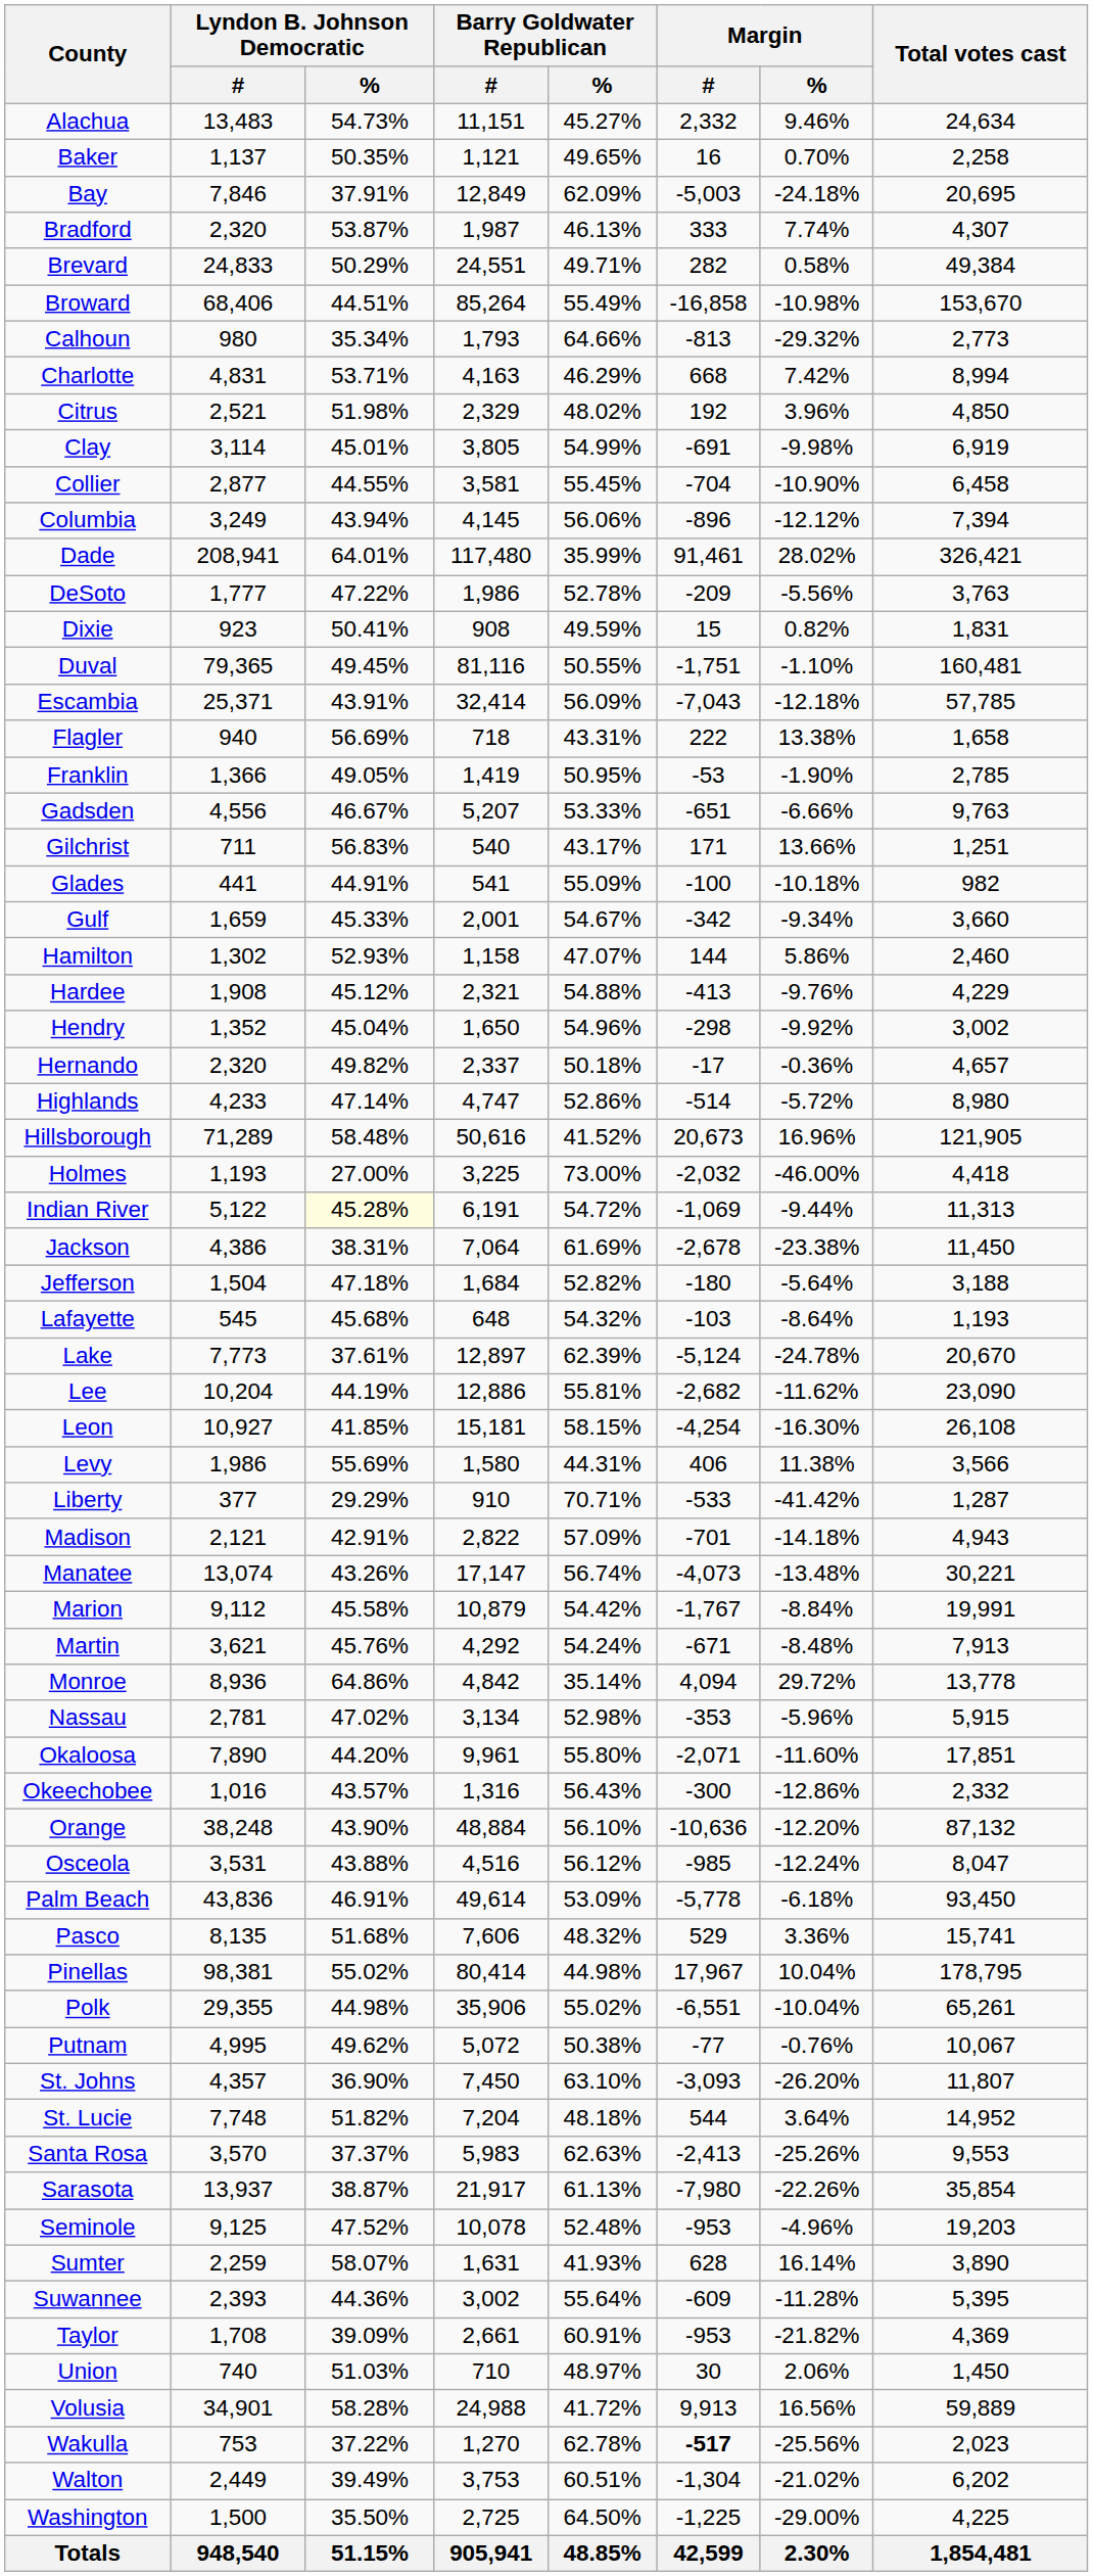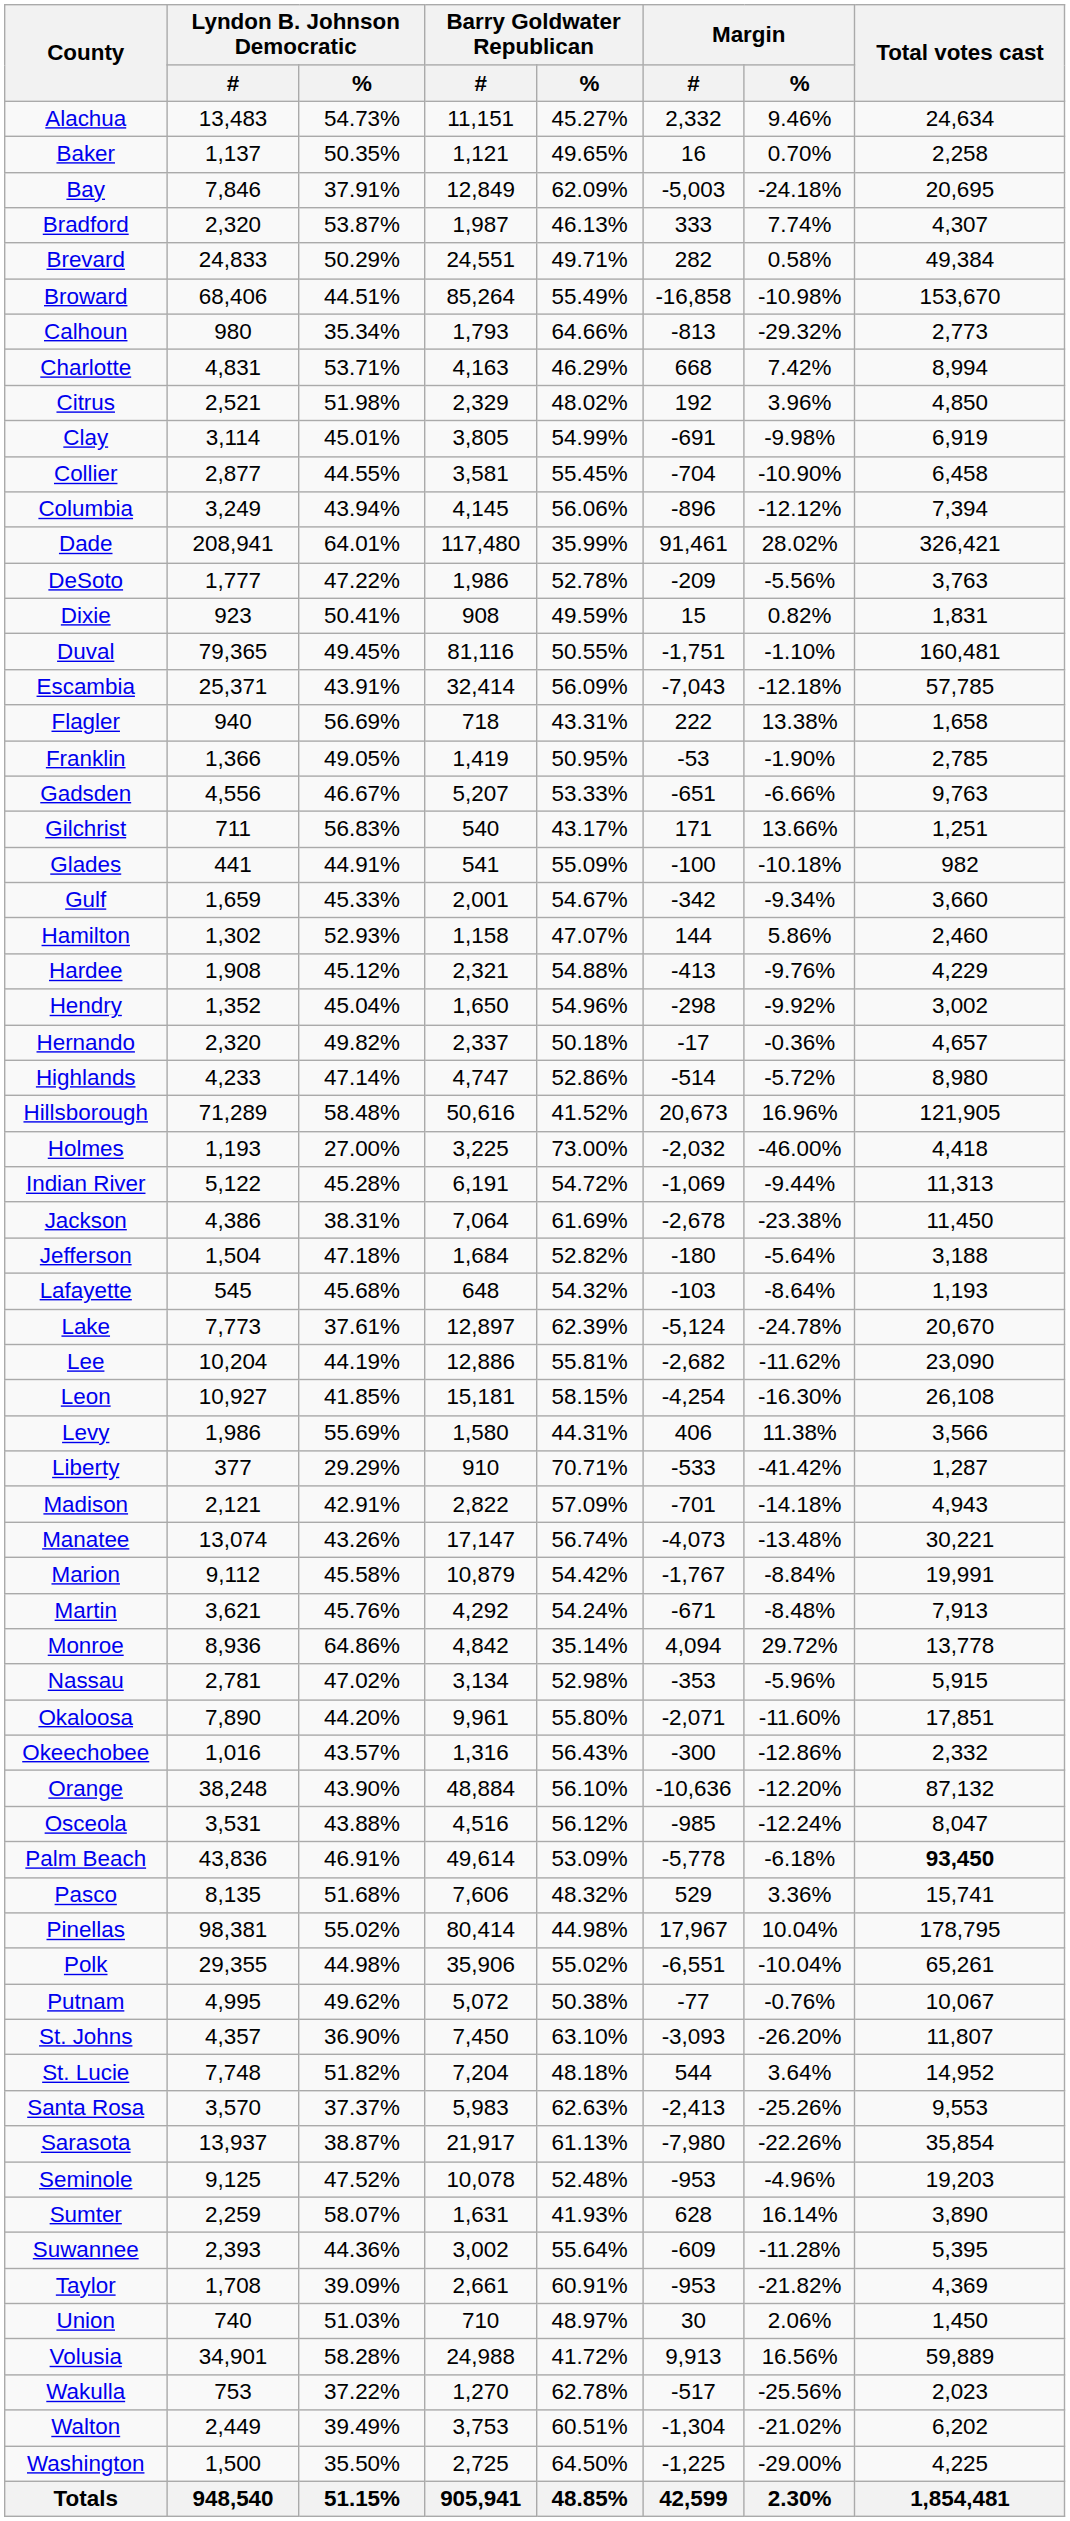Indian River | Lyndon B. Johnson Democratic / %: lightyellow background -> no background
Palm Beach | Total votes cast: normal -> bold
Wakulla | Margin / #: bold -> normal
